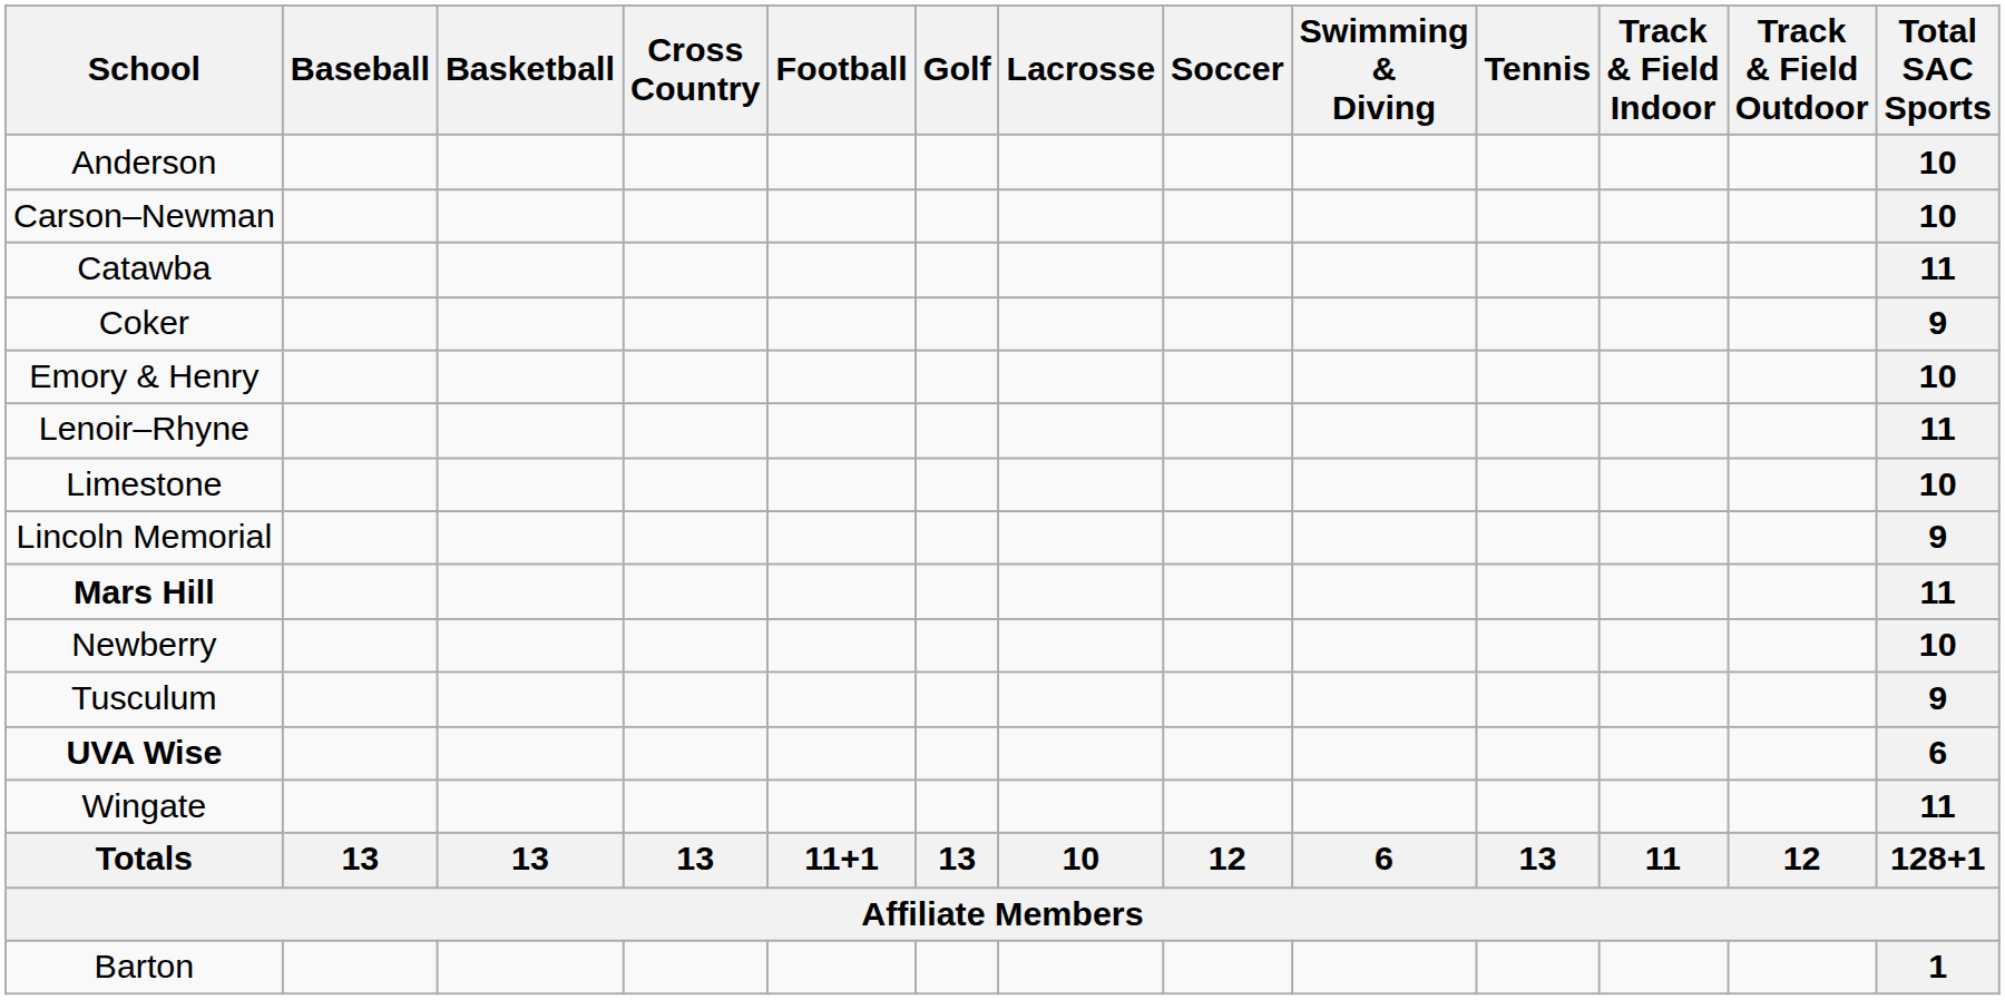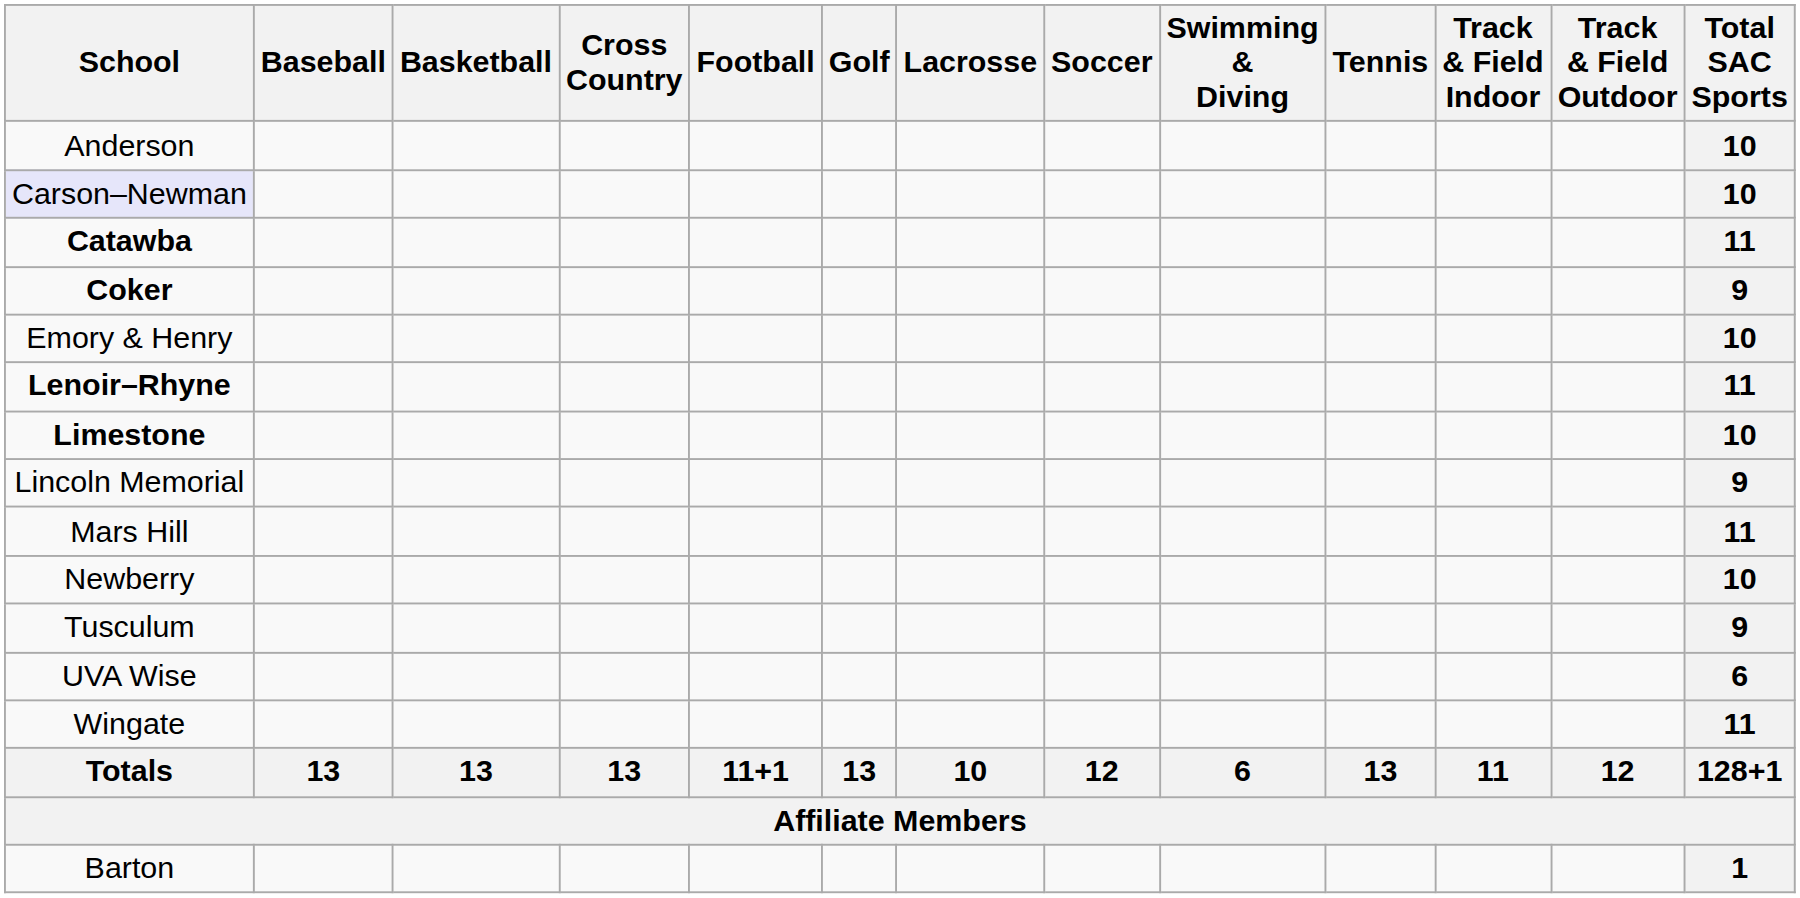Carson–Newman | School: no background -> lavender background
Catawba | School: normal -> bold
Coker | School: normal -> bold
Lenoir–Rhyne | School: normal -> bold
Limestone | School: normal -> bold
Mars Hill | School: bold -> normal
UVA Wise | School: bold -> normal
